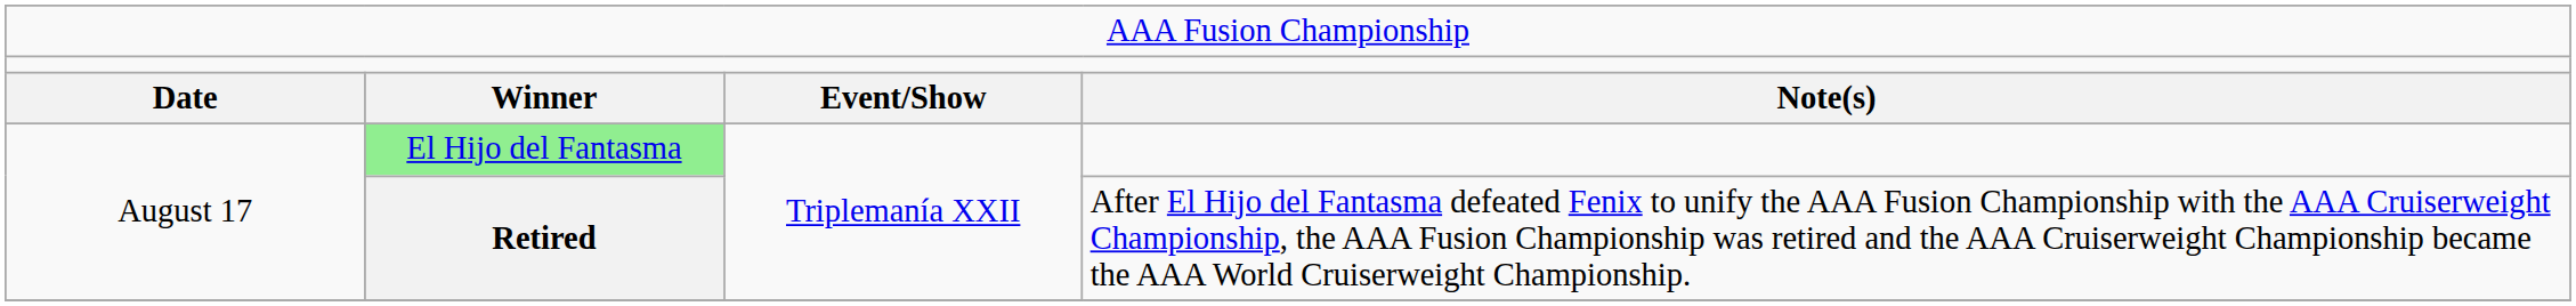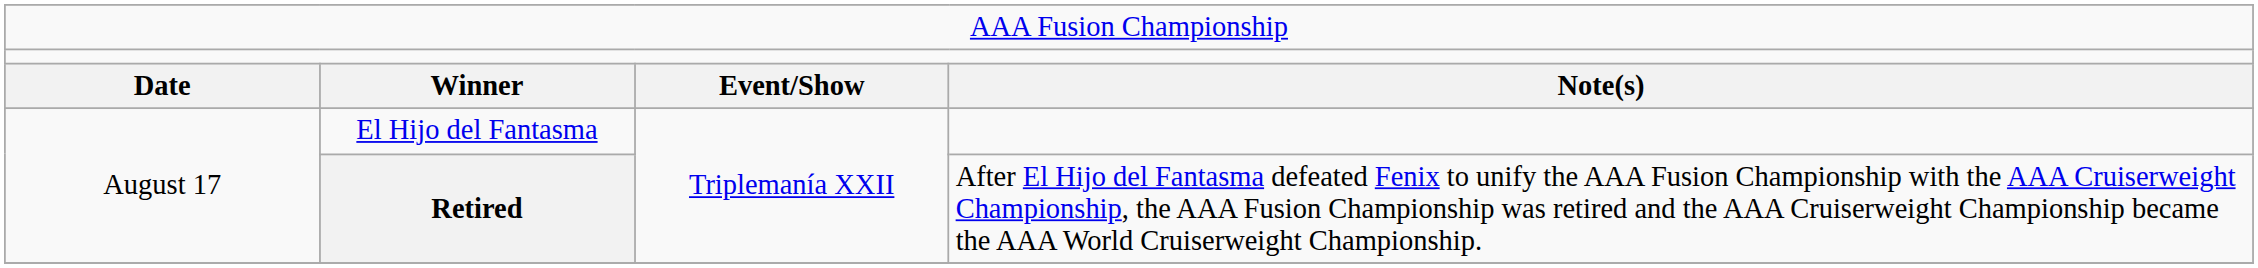El Hijo del Fantasma | column 2: lightgreen background -> no background
